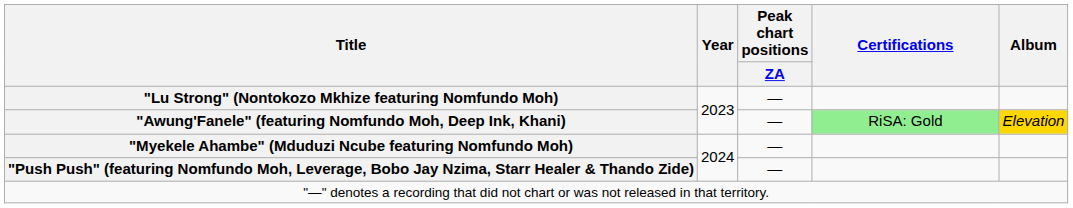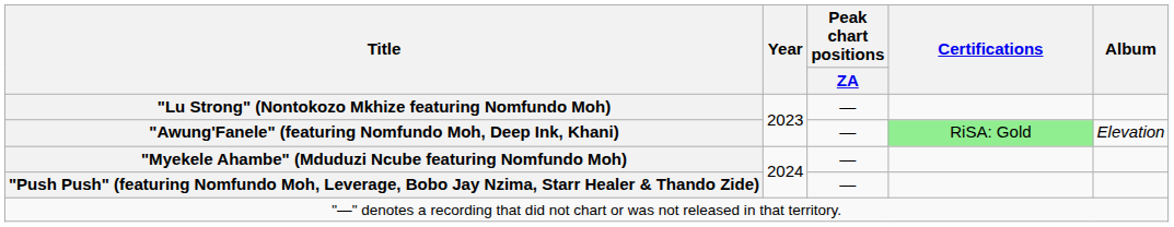"Awung'Fanele" (featuring Nomfundo Moh, Deep Ink, Khani) | Album: gold background -> no background
